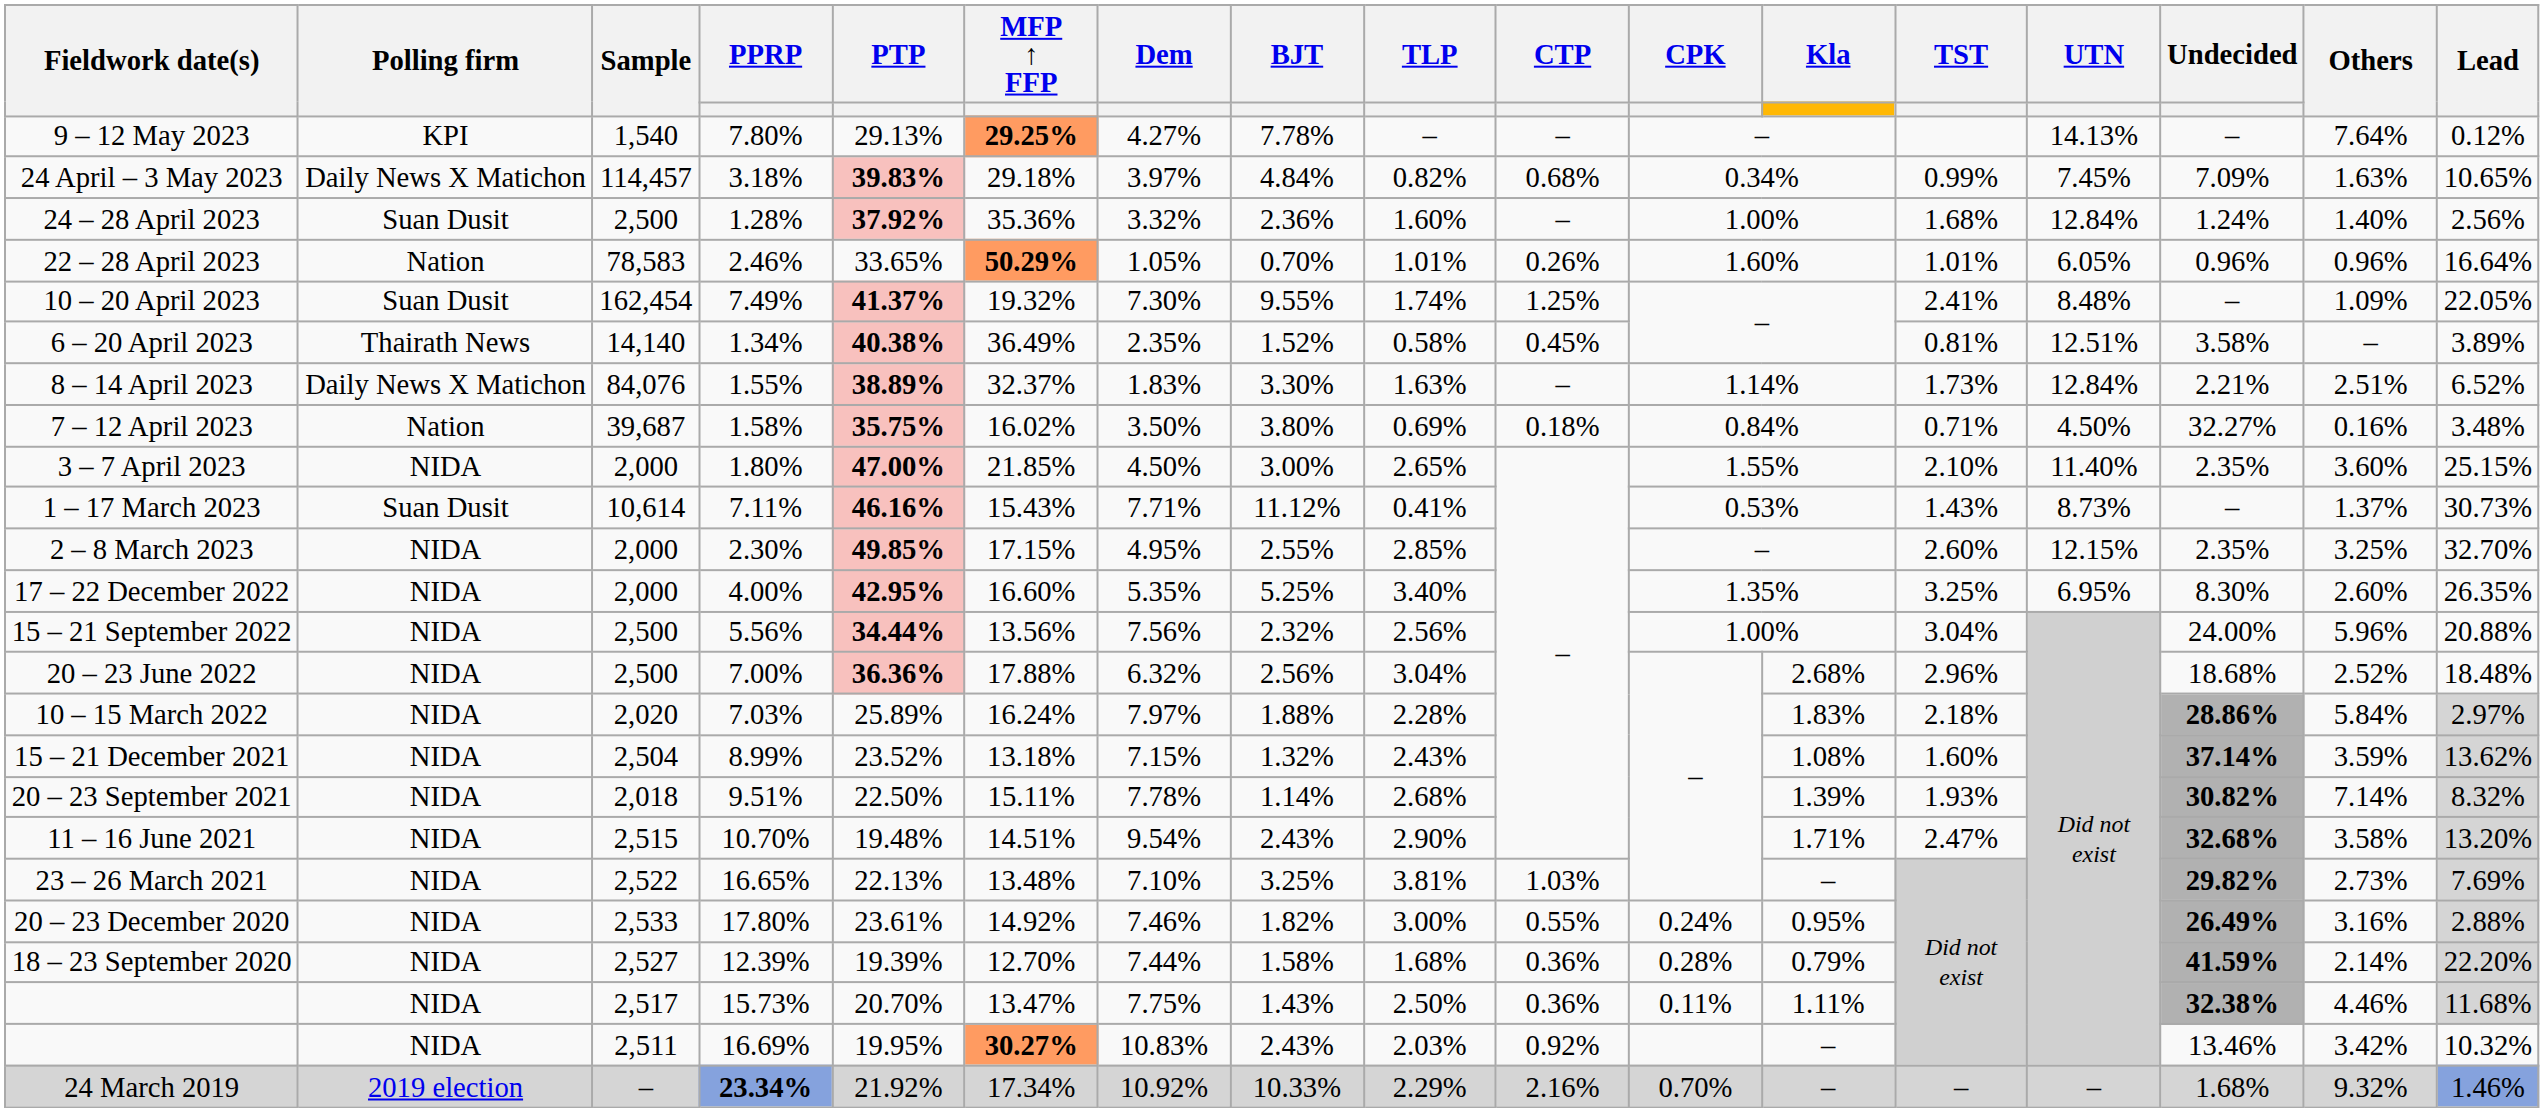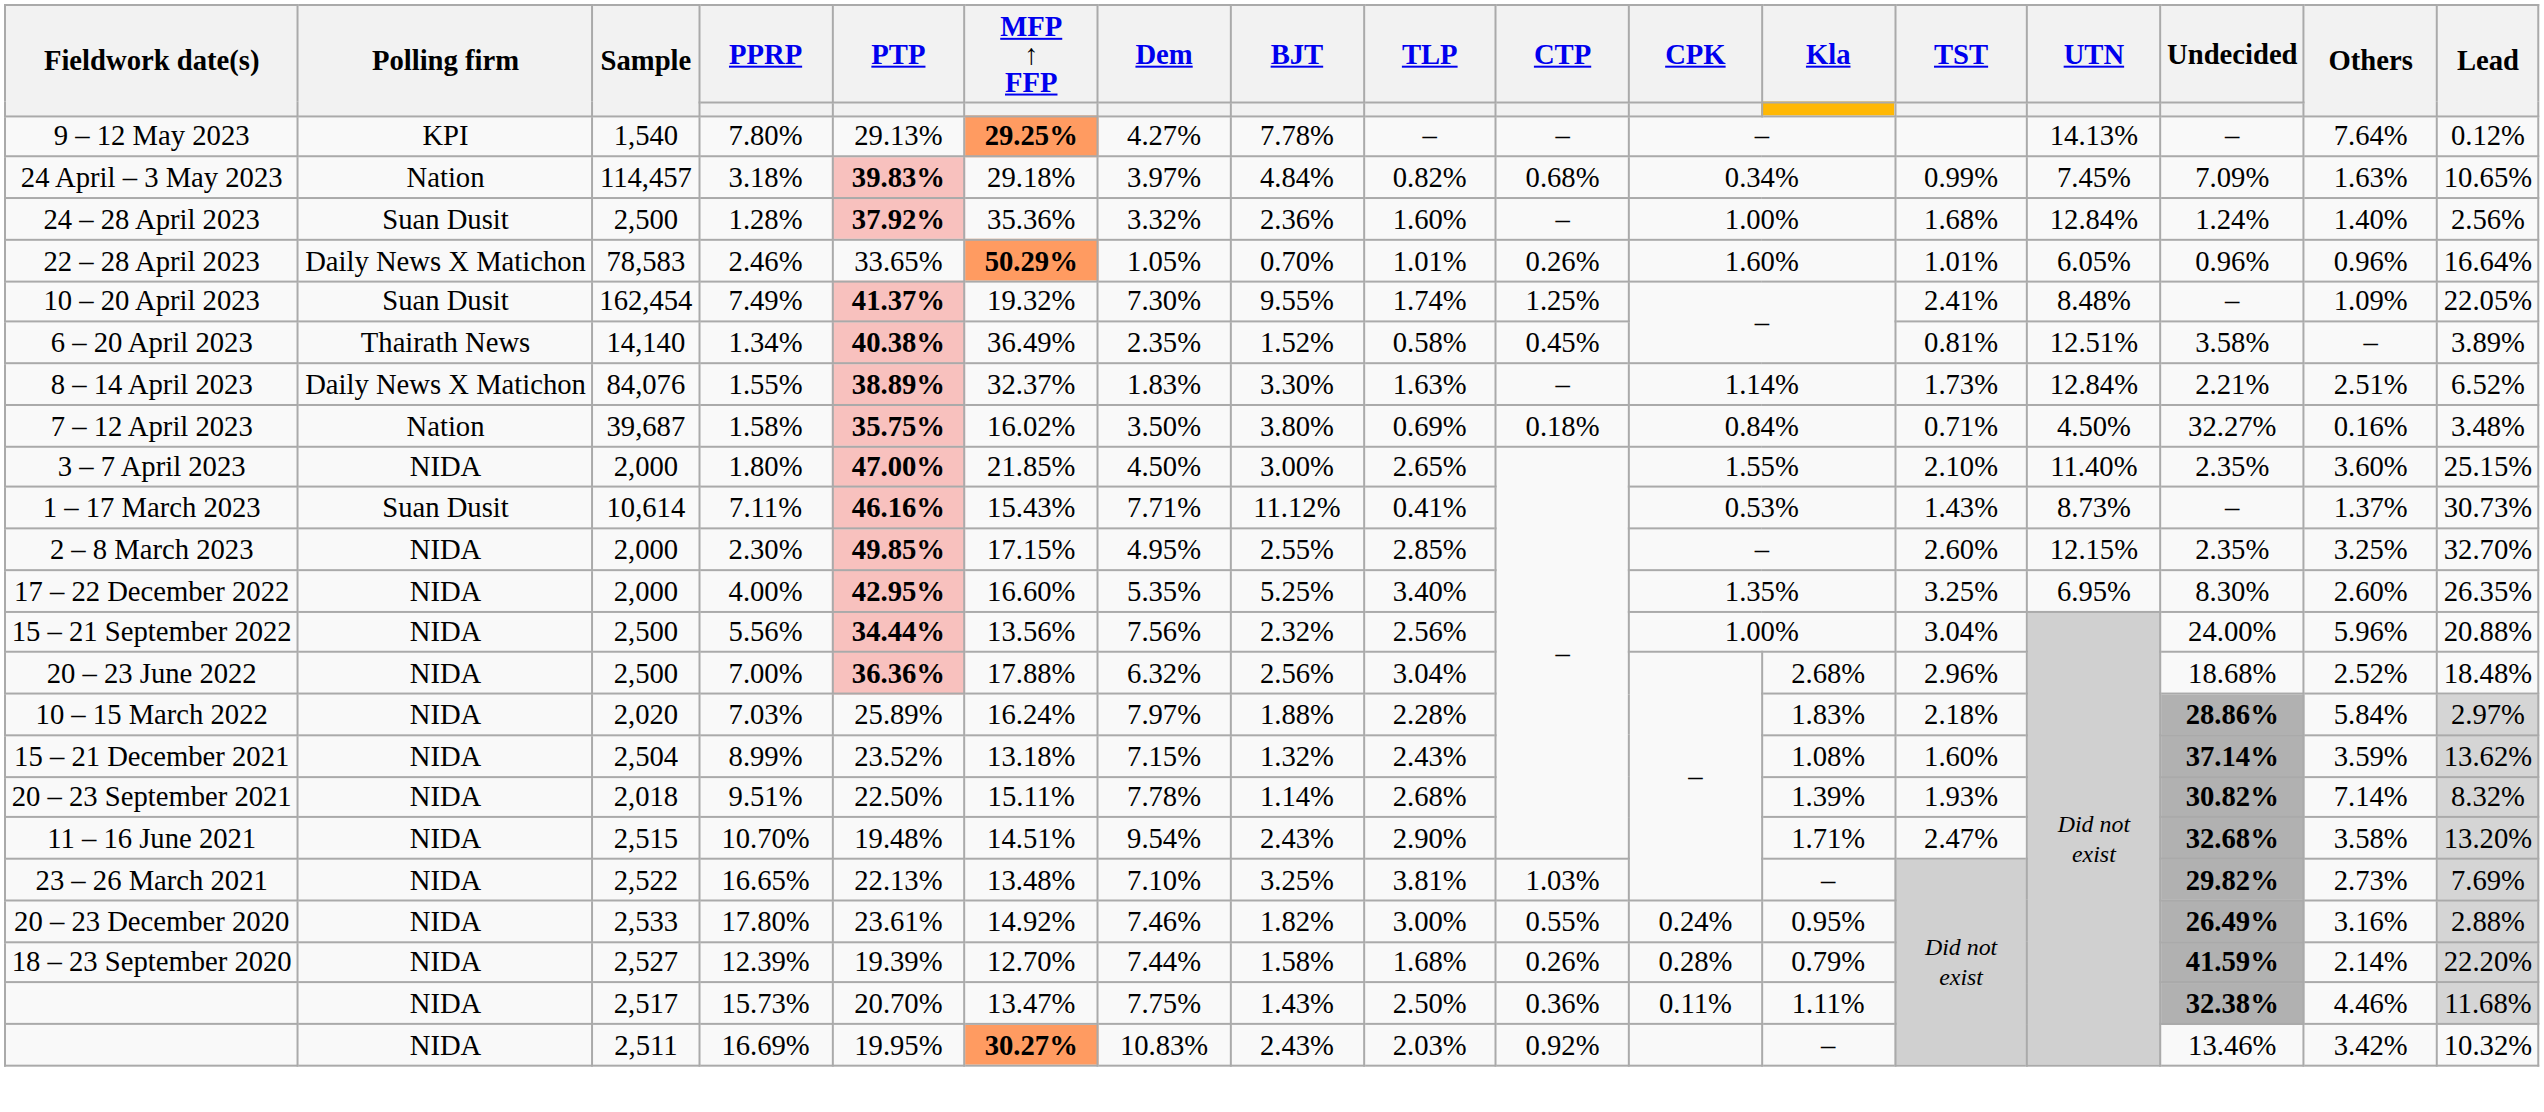24 April – 3 May 2023 | Polling firm: Daily News X Matichon -> Nation
22 – 28 April 2023 | Polling firm: Nation -> Daily News X Matichon
18 – 23 September 2020 | CTP: 0.36% -> 0.26%
- row: 24 March 2019 | 2019 election | – | 23.34% | 21.92% | 17.34% | 10.92% | 10.33% | 2.29% | 2.16% | 0.70% | – | – | – | 1.68% | 9.32% | 1.46%
